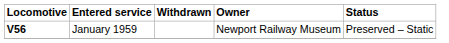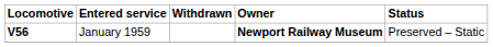January 1959 | Owner: normal -> bold
